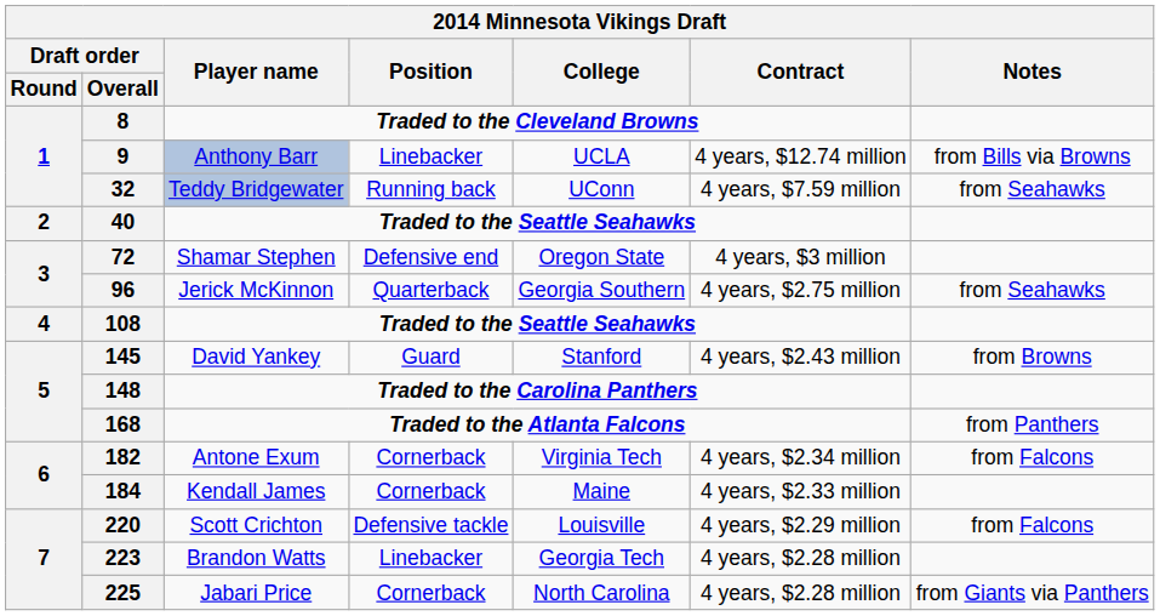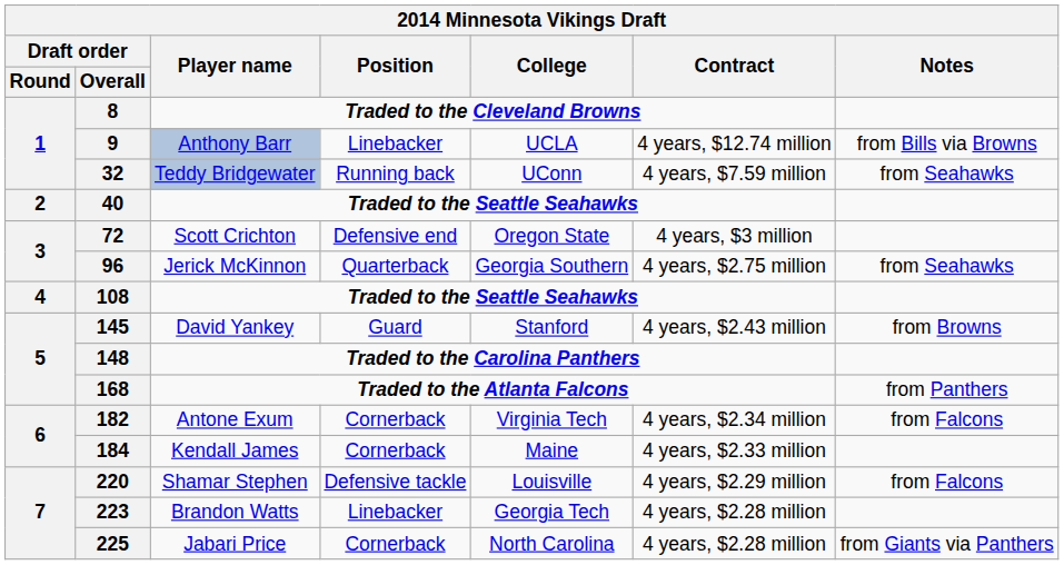72 | Player name: Shamar Stephen -> Scott Crichton
220 | Player name: Scott Crichton -> Shamar Stephen
